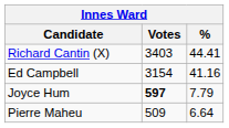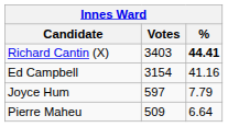Richard Cantin (X) | %: normal -> bold
Joyce Hum | Votes: bold -> normal
